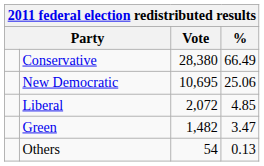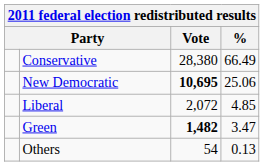New Democratic | Vote: normal -> bold
Green | Vote: normal -> bold
